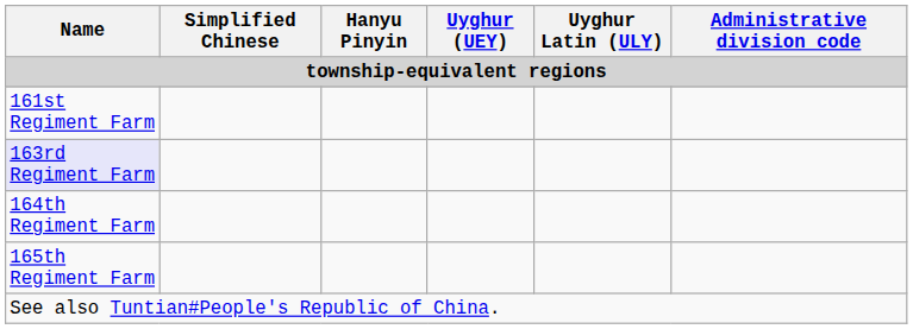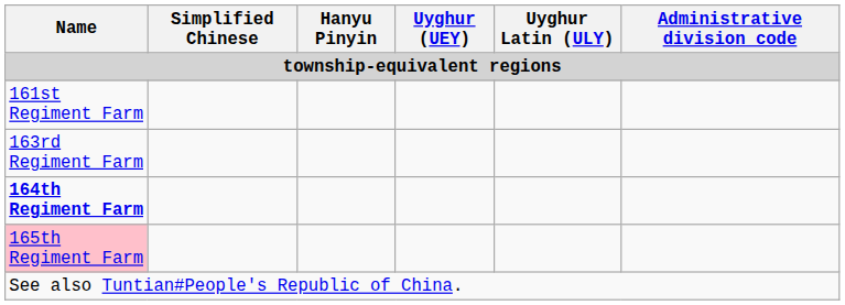163rd Regiment Farm | Name: lavender background -> no background
164th Regiment Farm | Name: normal -> bold
165th Regiment Farm | Name: no background -> pink background
